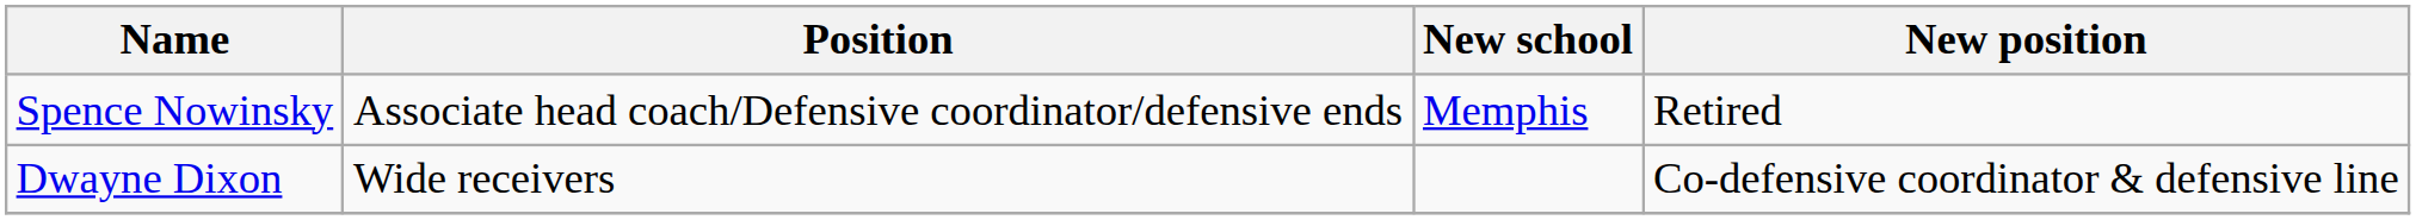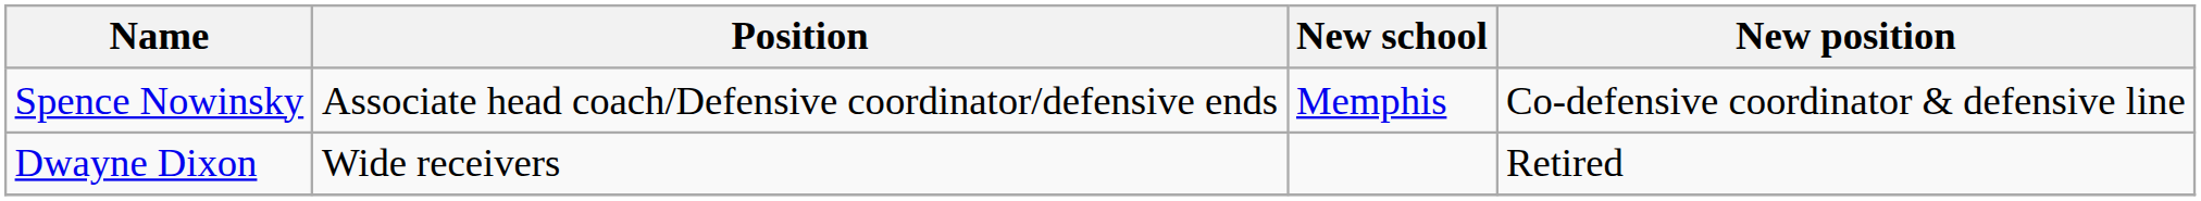Spence Nowinsky | New position: Retired -> Co-defensive coordinator & defensive line
Dwayne Dixon | New position: Co-defensive coordinator & defensive line -> Retired
